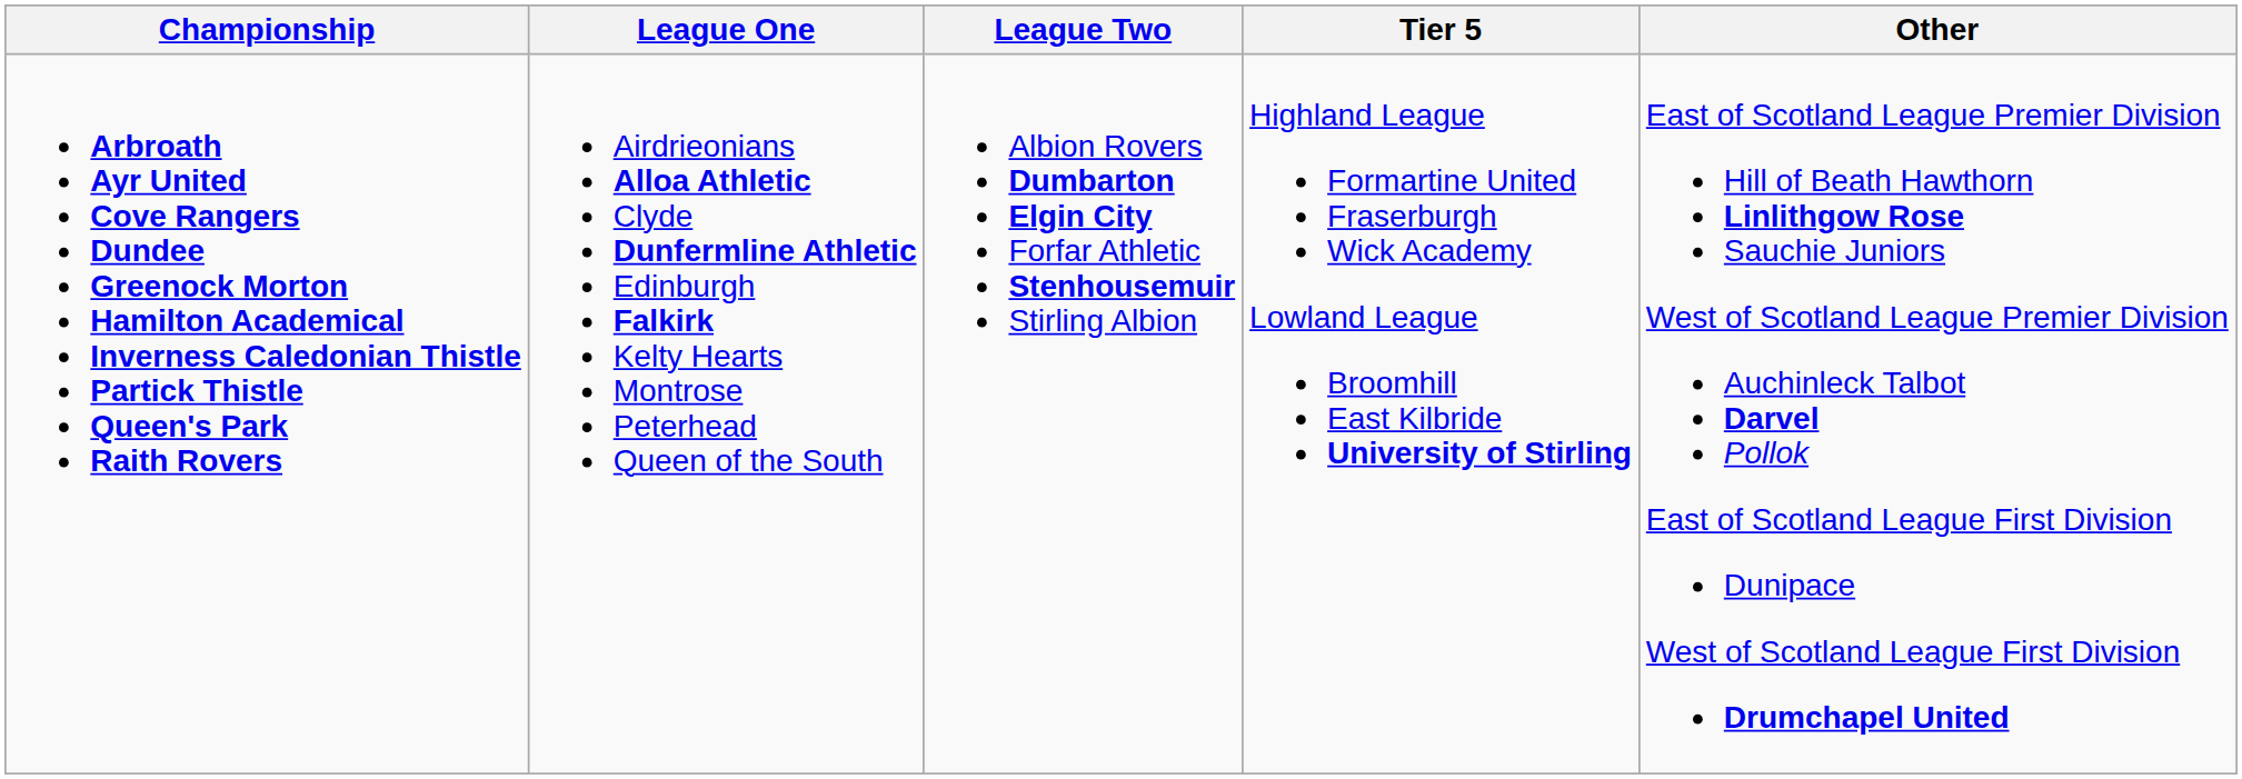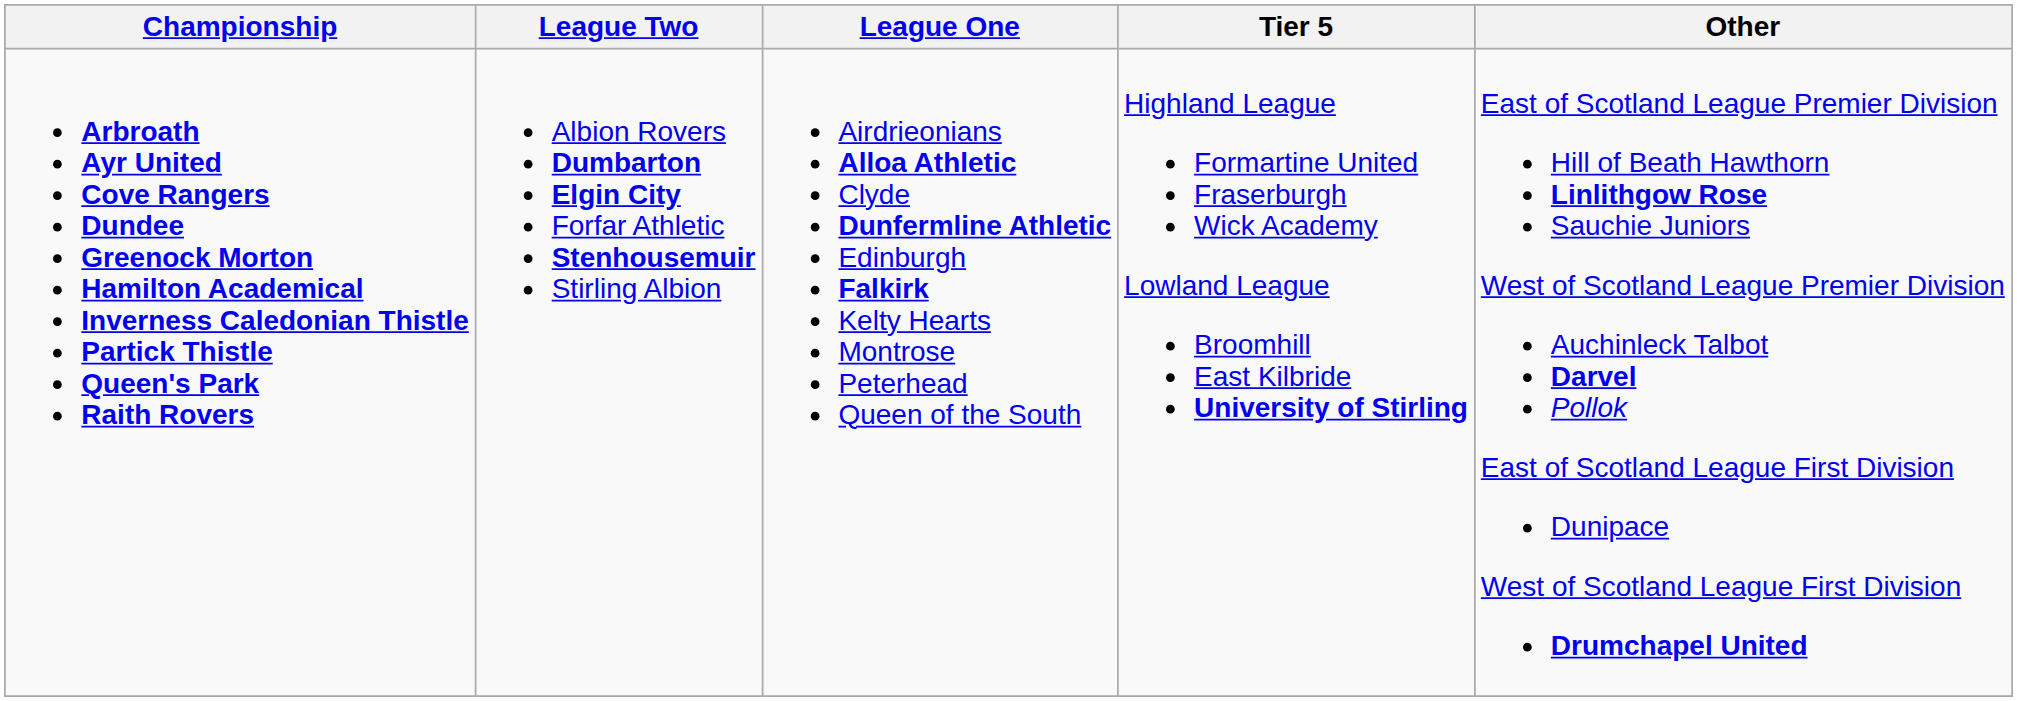columns swapped: League One <-> League Two
